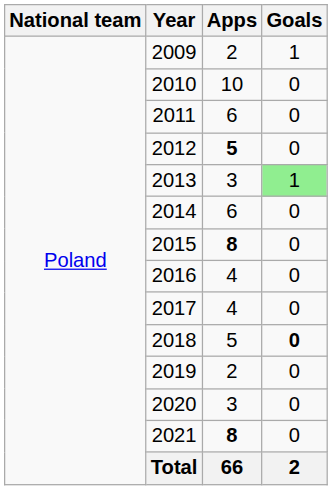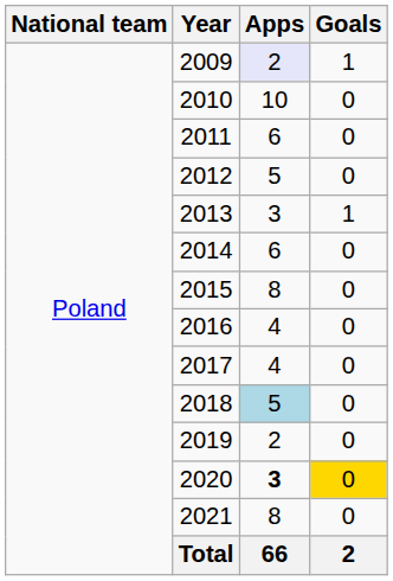2009 | Apps: no background -> lavender background
2012 | Apps: bold -> normal
2013 | Goals: lightgreen background -> no background
2015 | Apps: bold -> normal
2018 | Apps: no background -> lightblue background
2018 | Goals: bold -> normal
2020 | Apps: normal -> bold
2020 | Goals: no background -> gold background
2021 | Apps: bold -> normal
